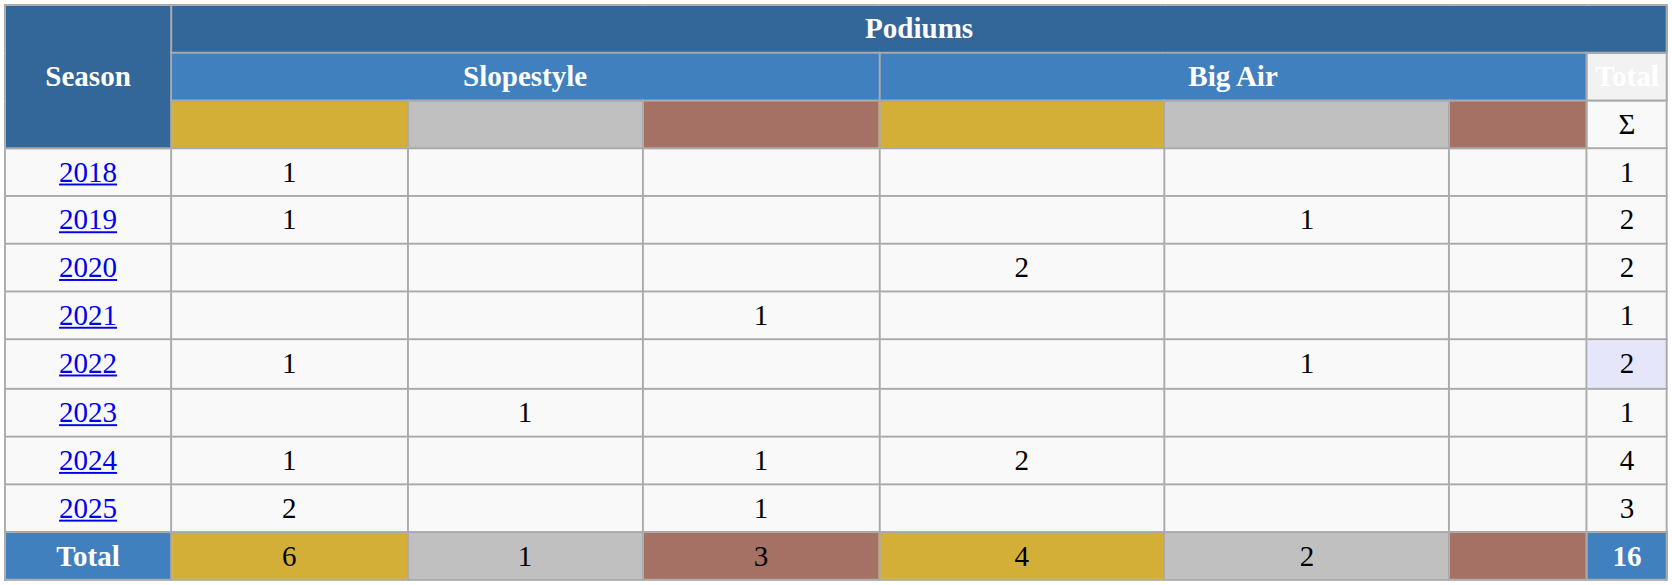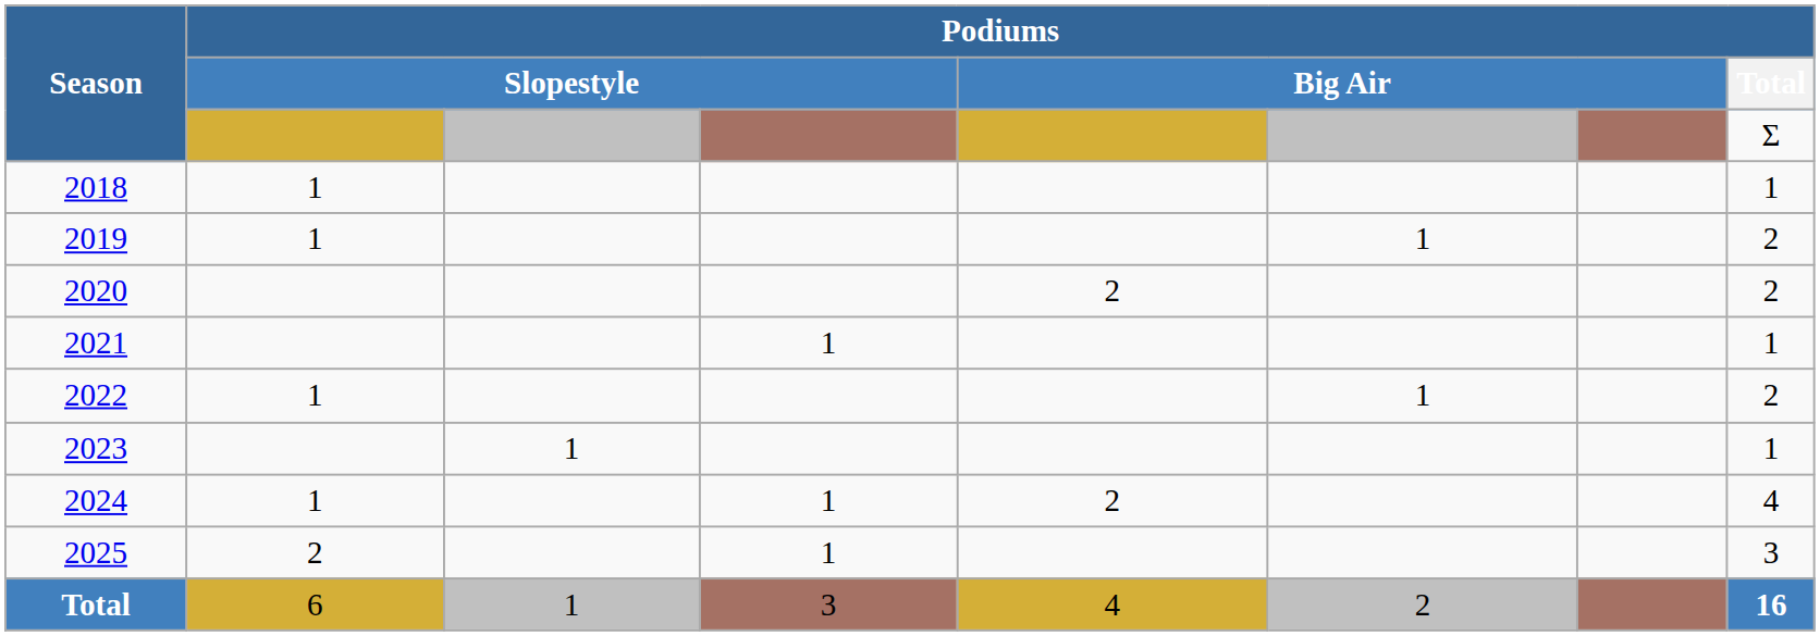2022 | Podiums / Total: lavender background -> no background
